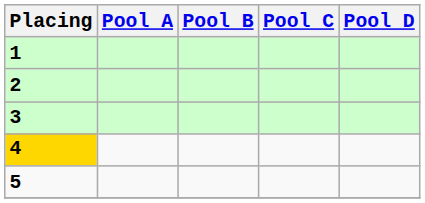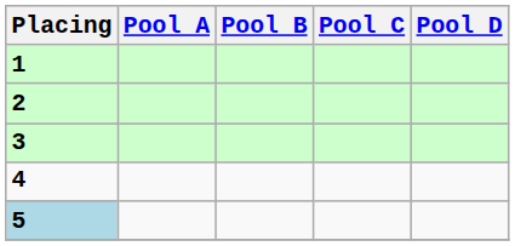4 | Placing: gold background -> no background
5 | Placing: no background -> lightblue background
